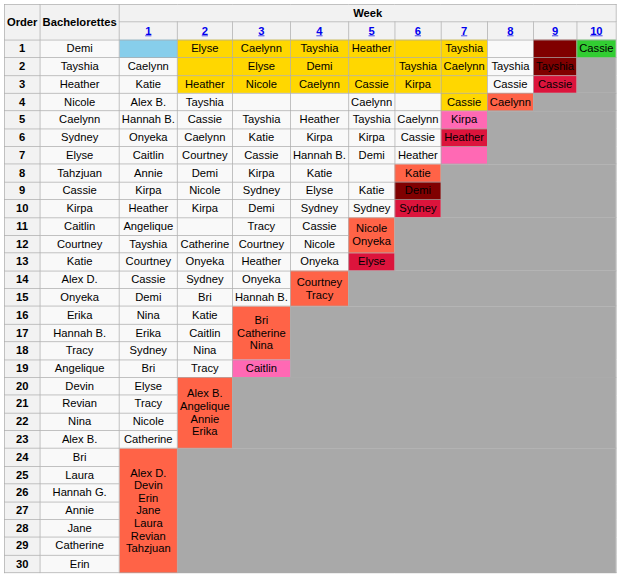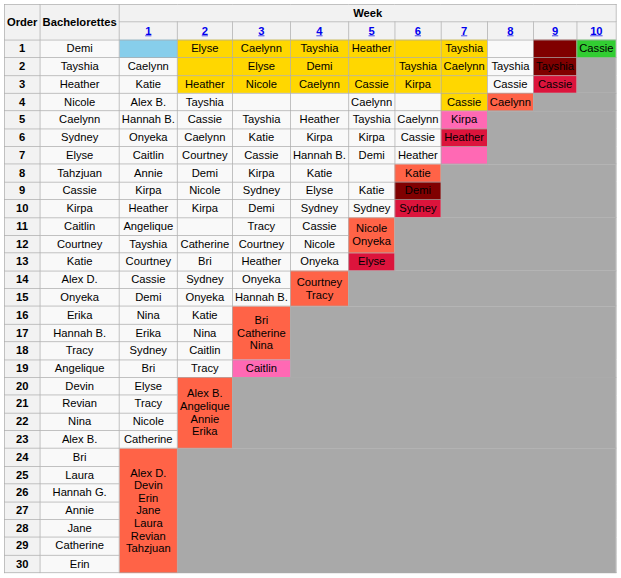13 | Week / 2: Onyeka -> Bri
15 | Week / 2: Bri -> Onyeka
17 | Week / 2: Caitlin -> Nina
18 | Week / 2: Nina -> Caitlin
